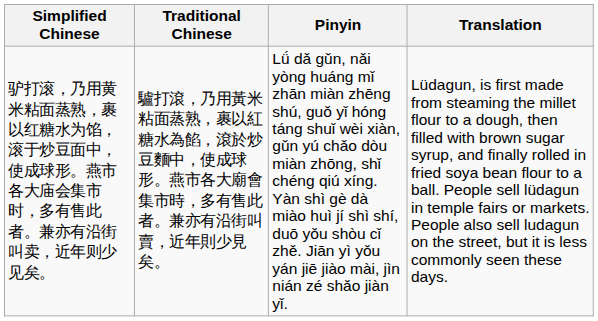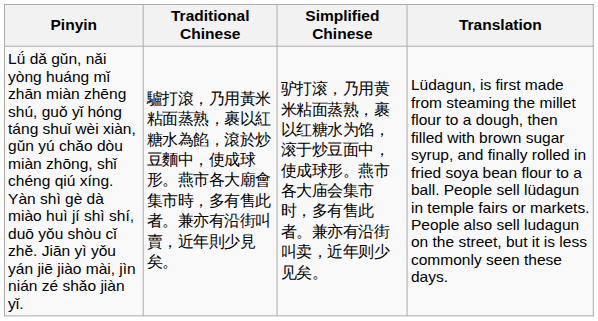columns swapped: Simplified Chinese <-> Pinyin
